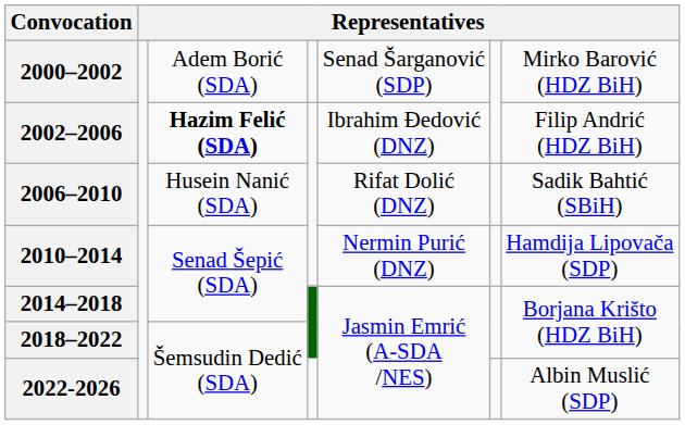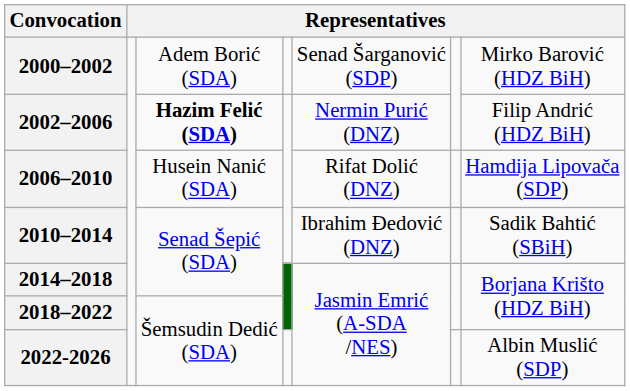2002–2006 | column 5: Ibrahim Ðedović (DNZ) -> Nermin Purić (DNZ)
2006–2010 | column 7: Sadik Bahtić (SBiH) -> Hamdija Lipovača (SDP)
2010–2014 | column 5: Nermin Purić (DNZ) -> Ibrahim Ðedović (DNZ)
2010–2014 | column 7: Hamdija Lipovača (SDP) -> Sadik Bahtić (SBiH)
